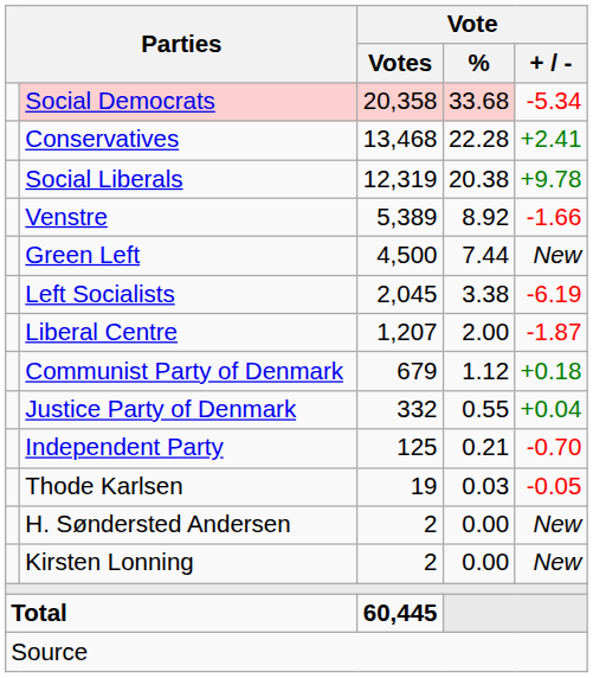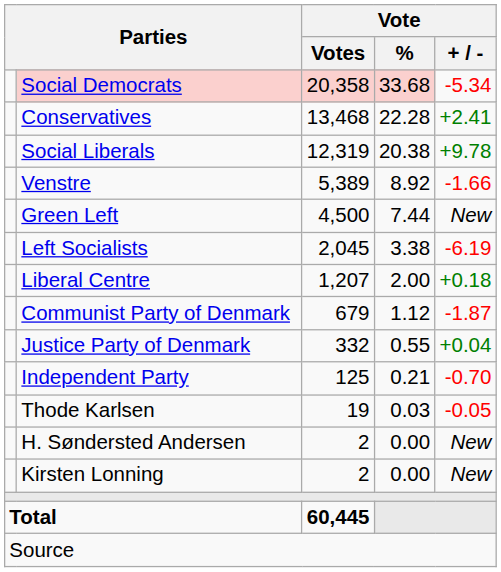Liberal Centre | Vote / + / -: -1.87 -> +0.18
Communist Party of Denmark | Vote / + / -: +0.18 -> -1.87
